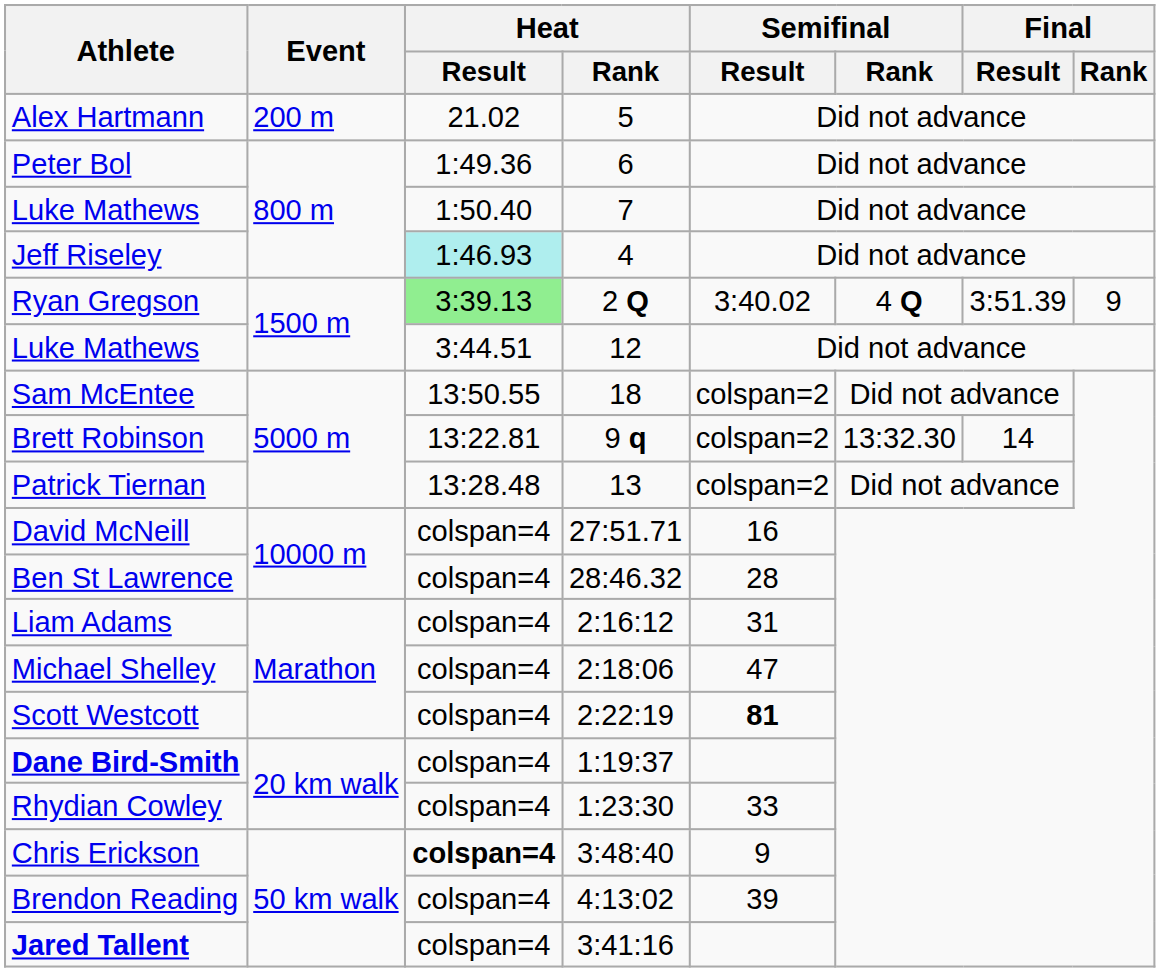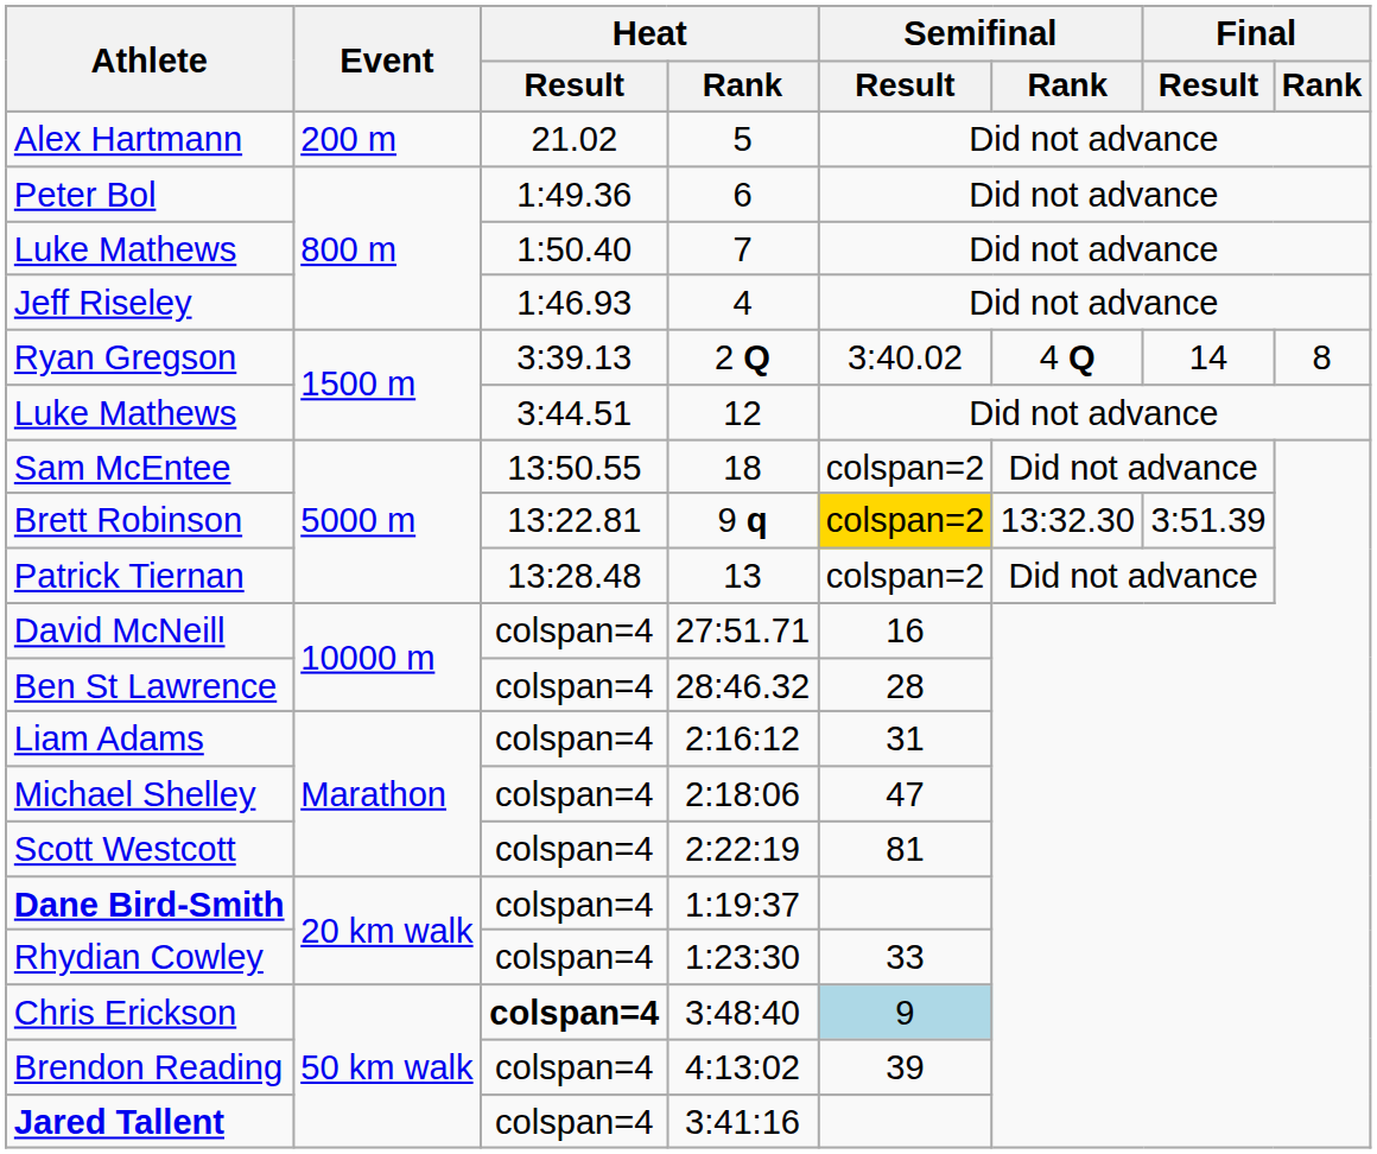Jeff Riseley | Heat / Result: paleturquoise background -> no background
Ryan Gregson | Heat / Result: lightgreen background -> no background
Ryan Gregson | Final / Result: 3:51.39 -> 14
Ryan Gregson | Final / Rank: 9 -> 8
Brett Robinson | Semifinal / Result: no background -> gold background
Brett Robinson | Final / Result: 14 -> 3:51.39
Scott Westcott | Semifinal / Result: bold -> normal
Chris Erickson | Semifinal / Result: no background -> lightblue background
